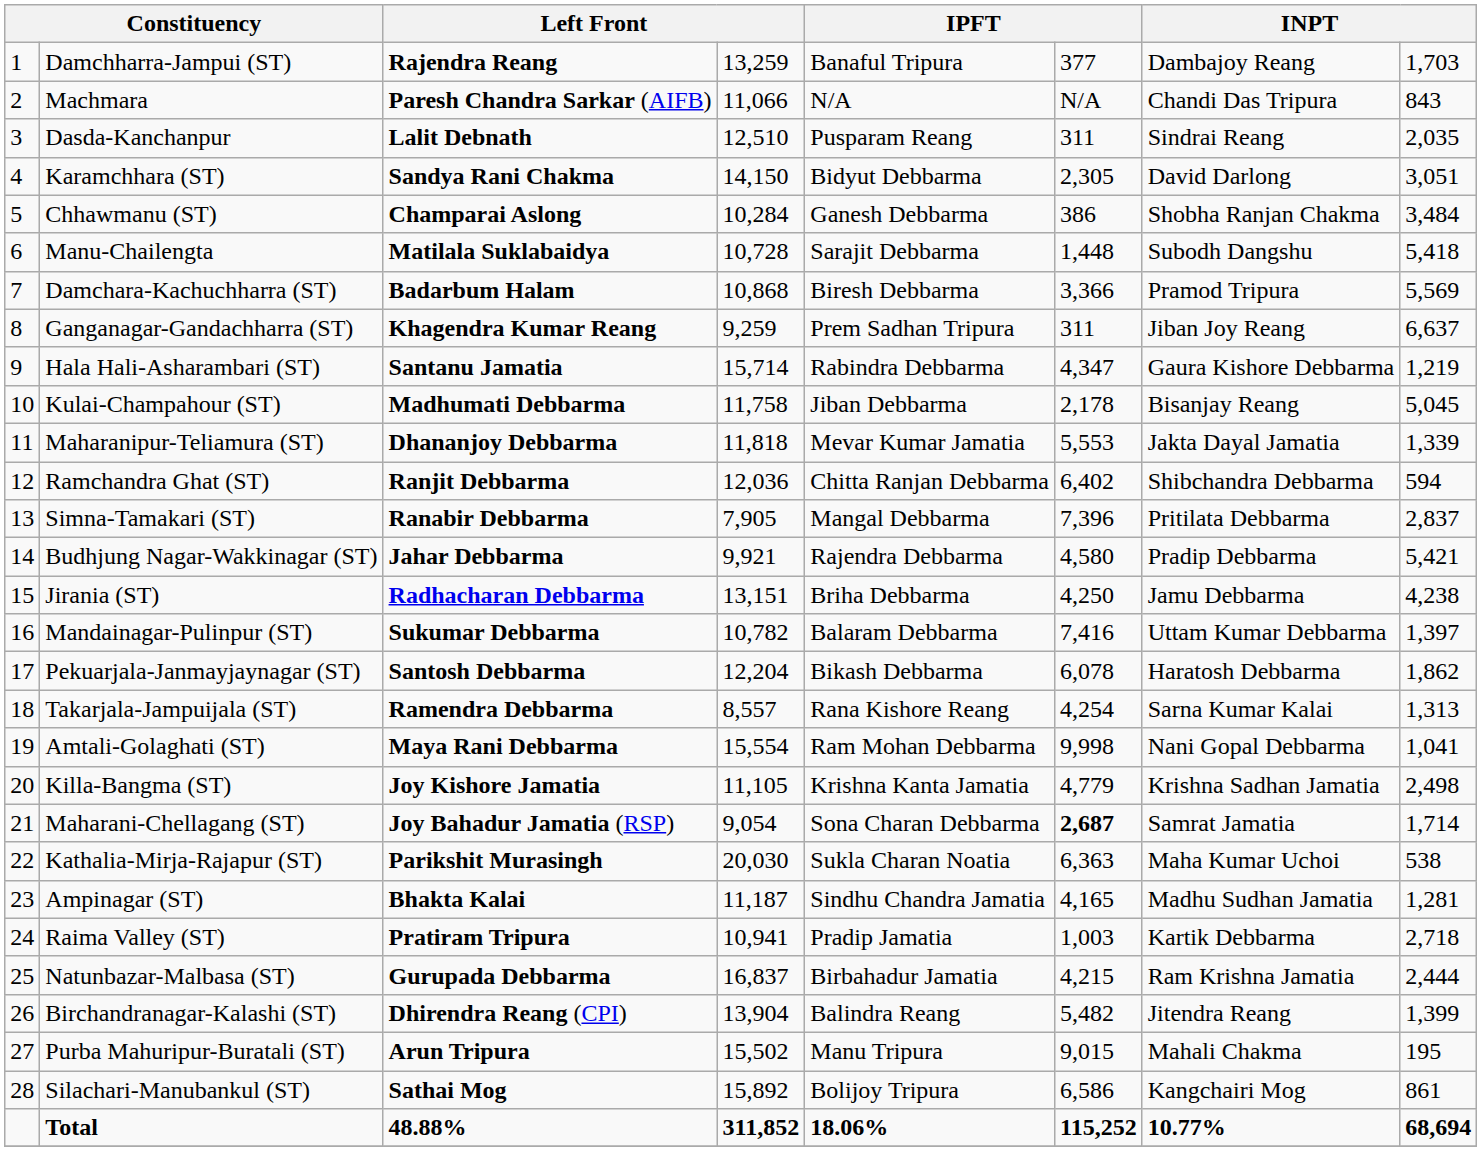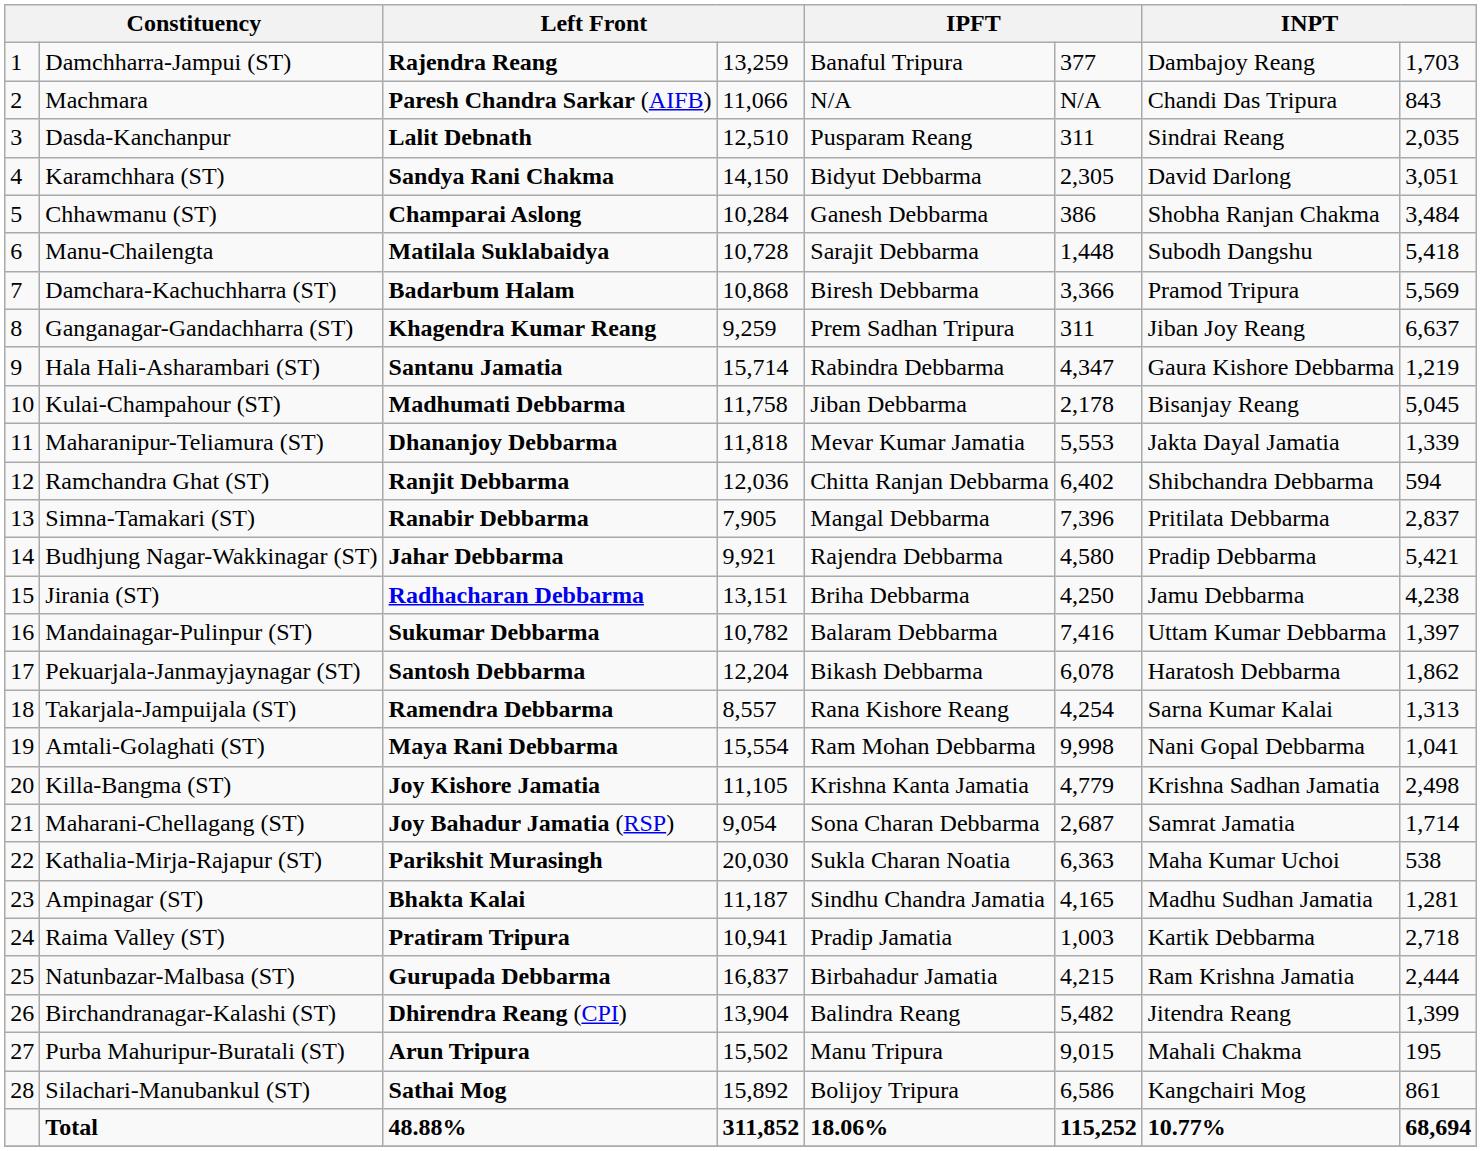Maharani-Chellagang (ST) | column 6: bold -> normal
